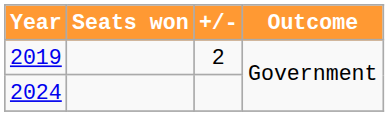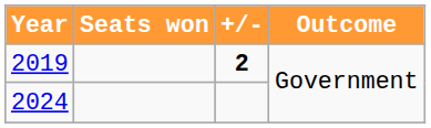2019 | +/-: normal -> bold
